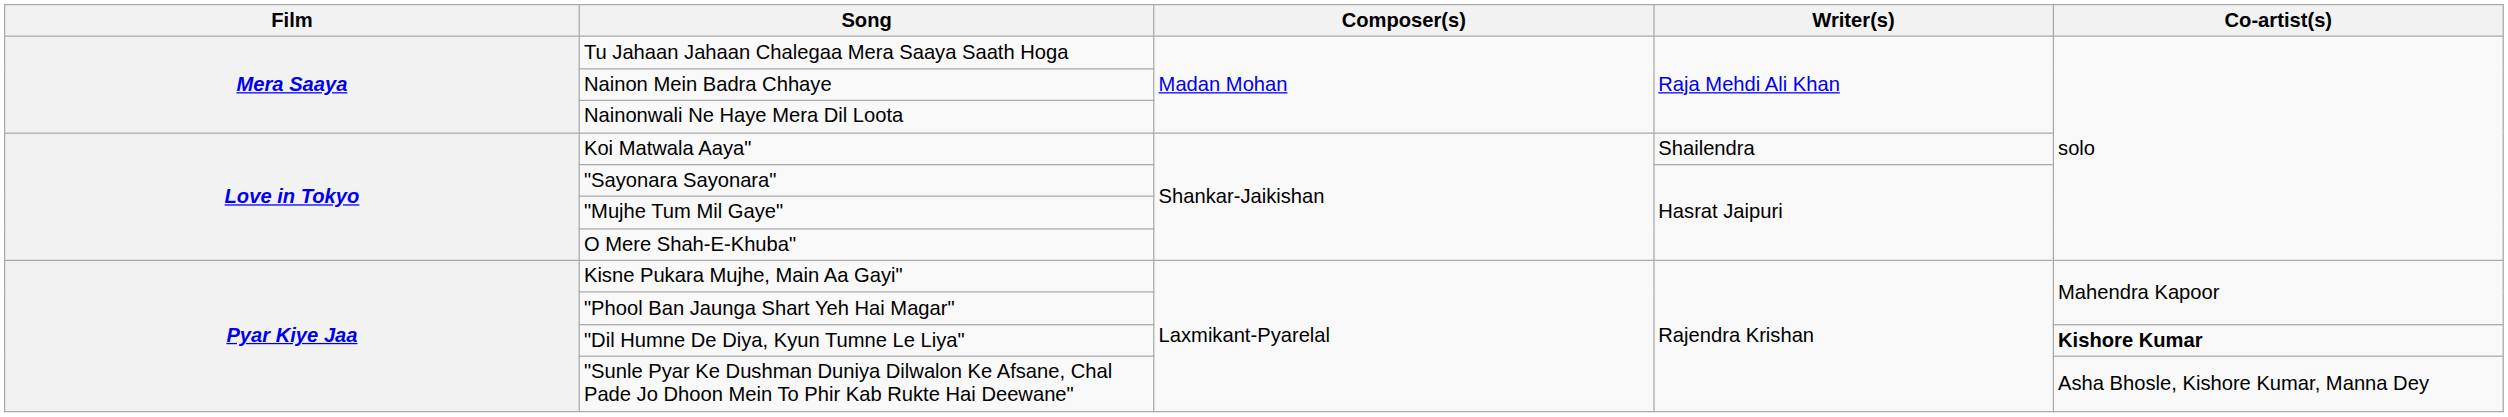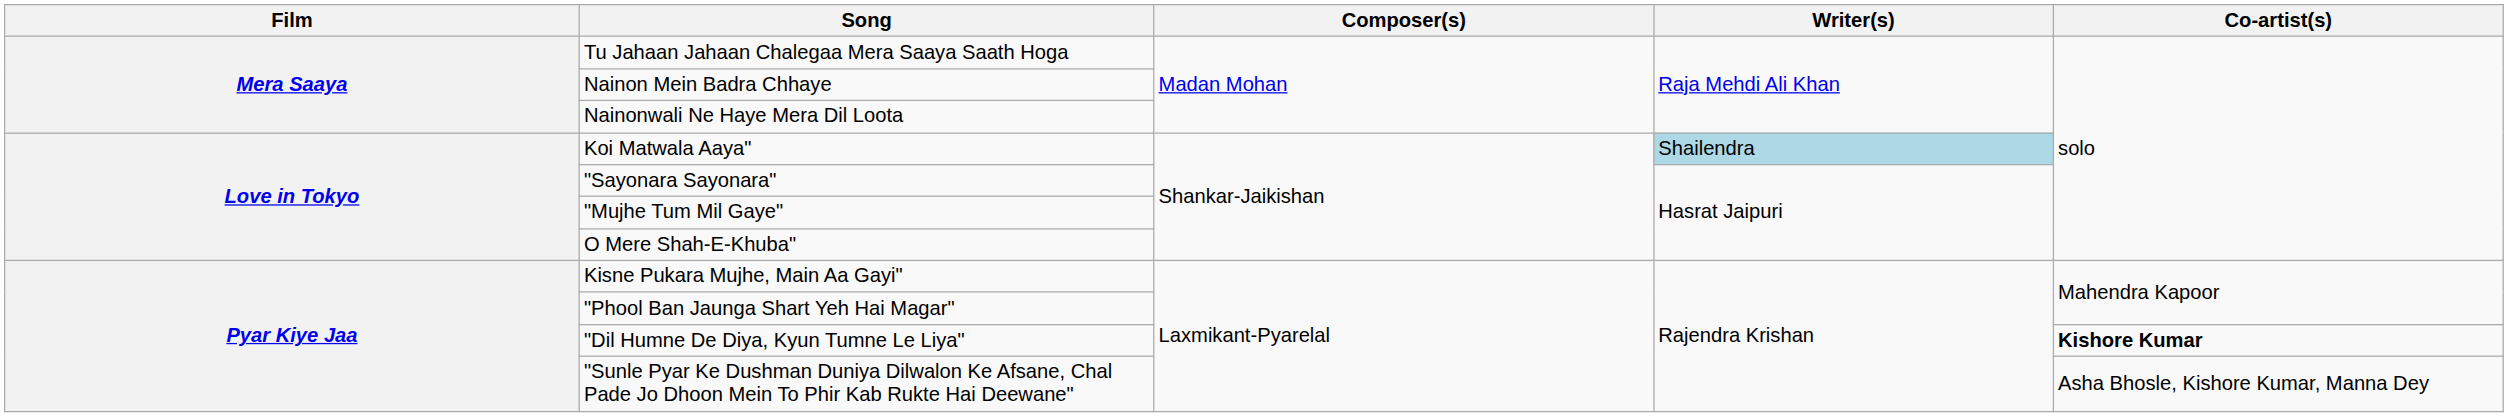Koi Matwala Aaya" | Writer(s): no background -> lightblue background
